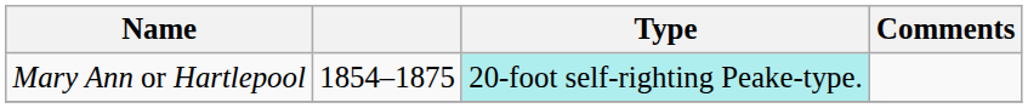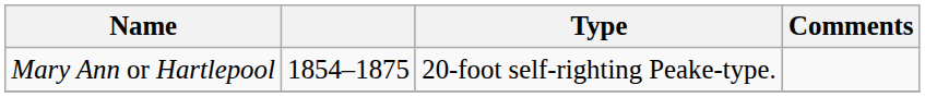Mary Ann or Hartlepool | Type: paleturquoise background -> no background
